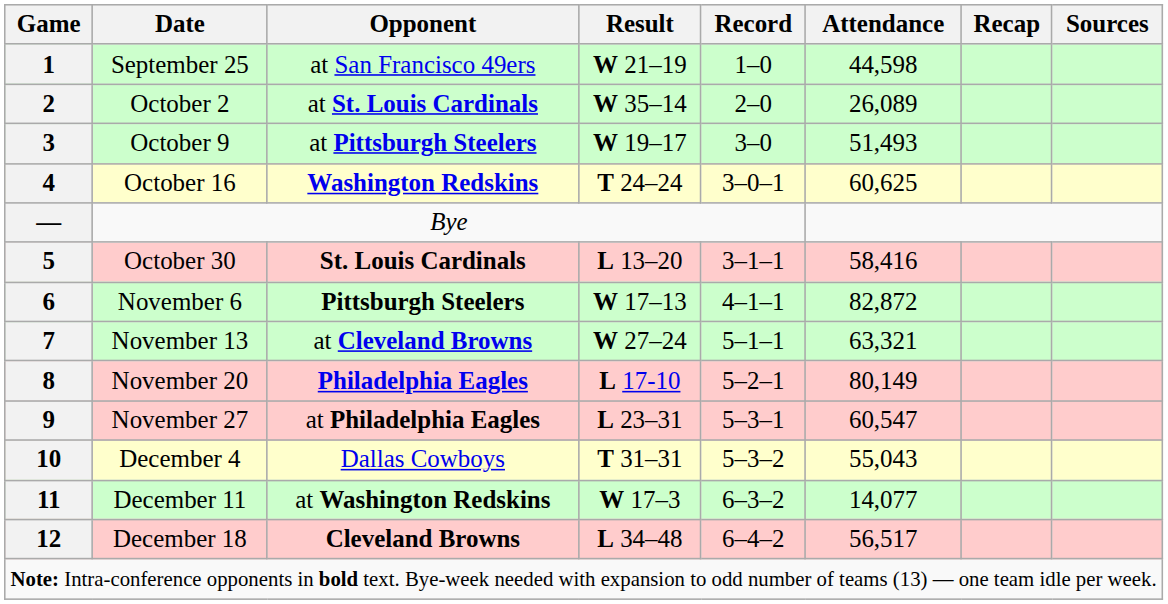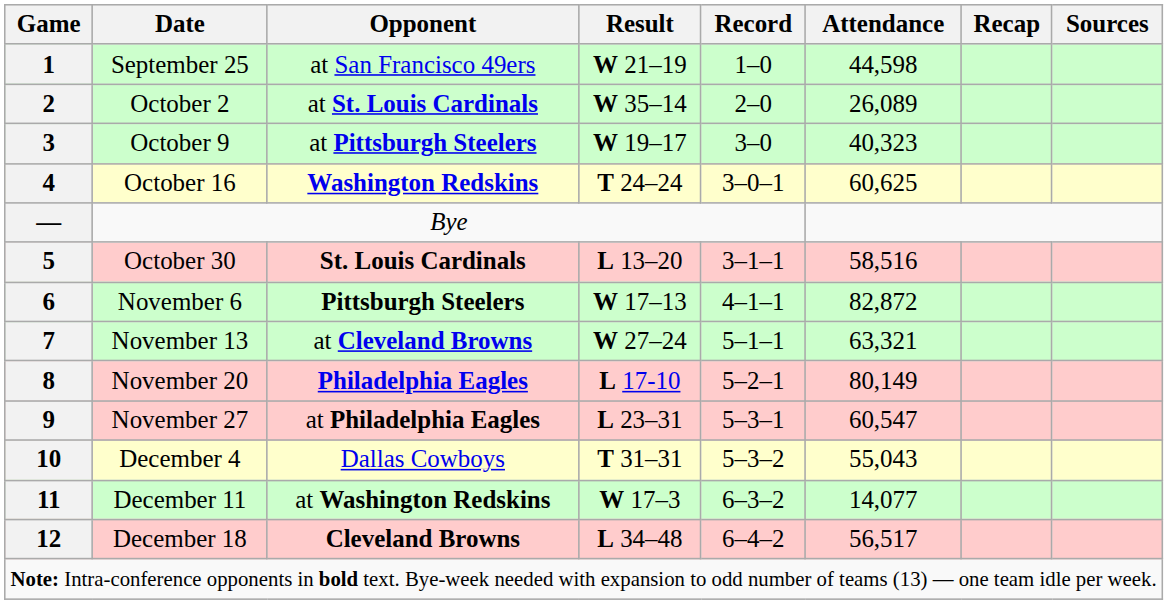3 | Attendance: 51,493 -> 40,323
5 | Attendance: 58,416 -> 58,516
